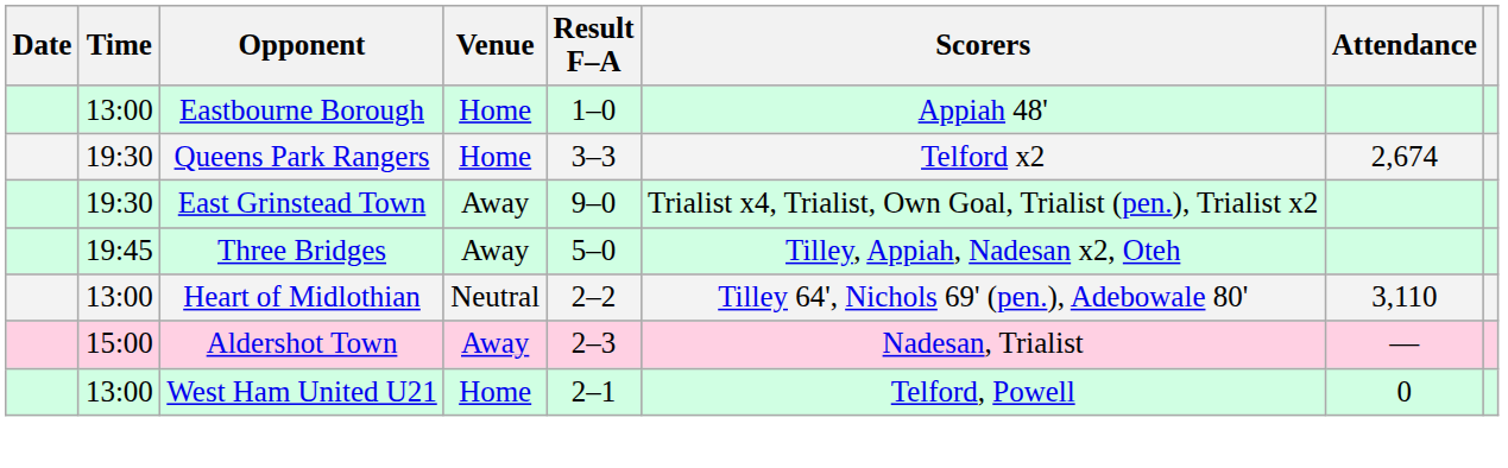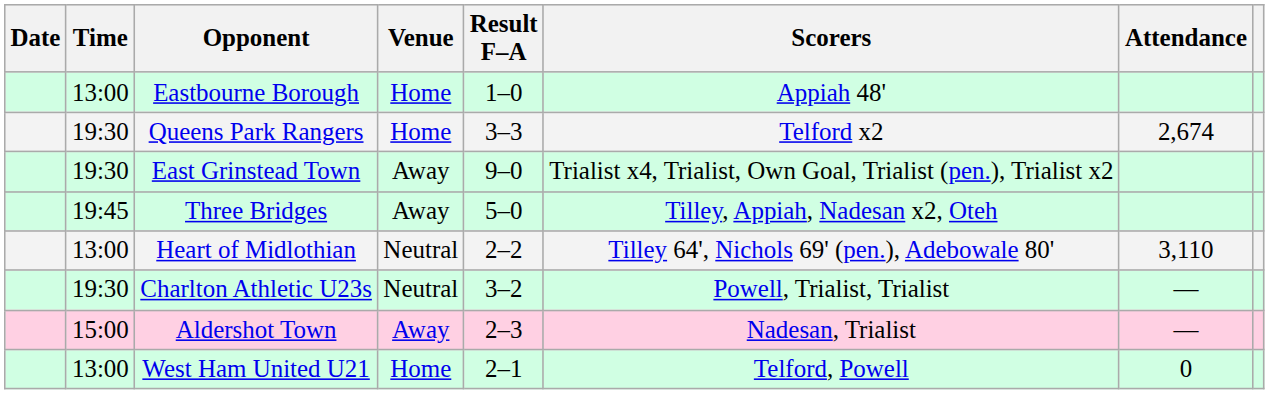+ row: 19:30 | Charlton Athletic U23s | Neutral | 3–2 | Powell, Trialist, Trialist | —
